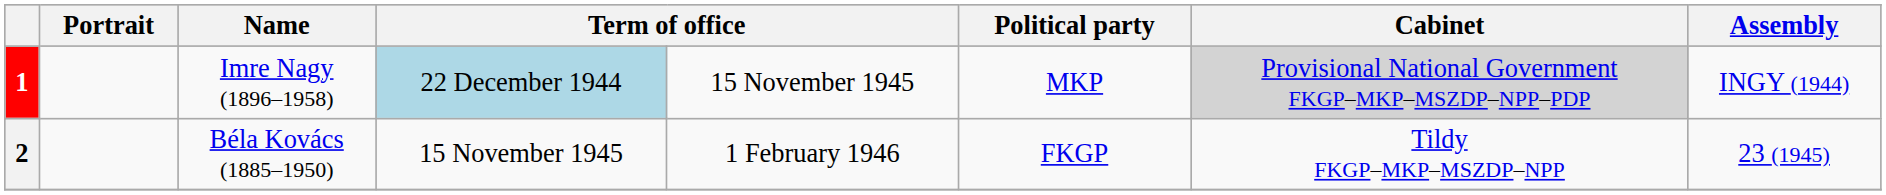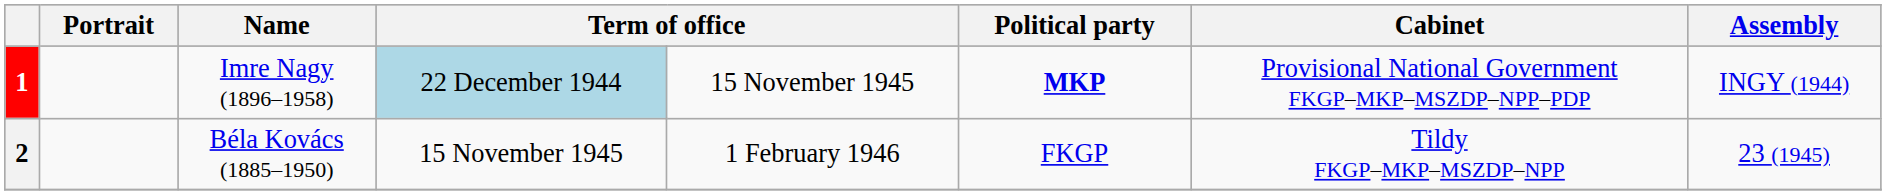1 | Political party: normal -> bold
1 | Cabinet: lightgrey background -> no background
